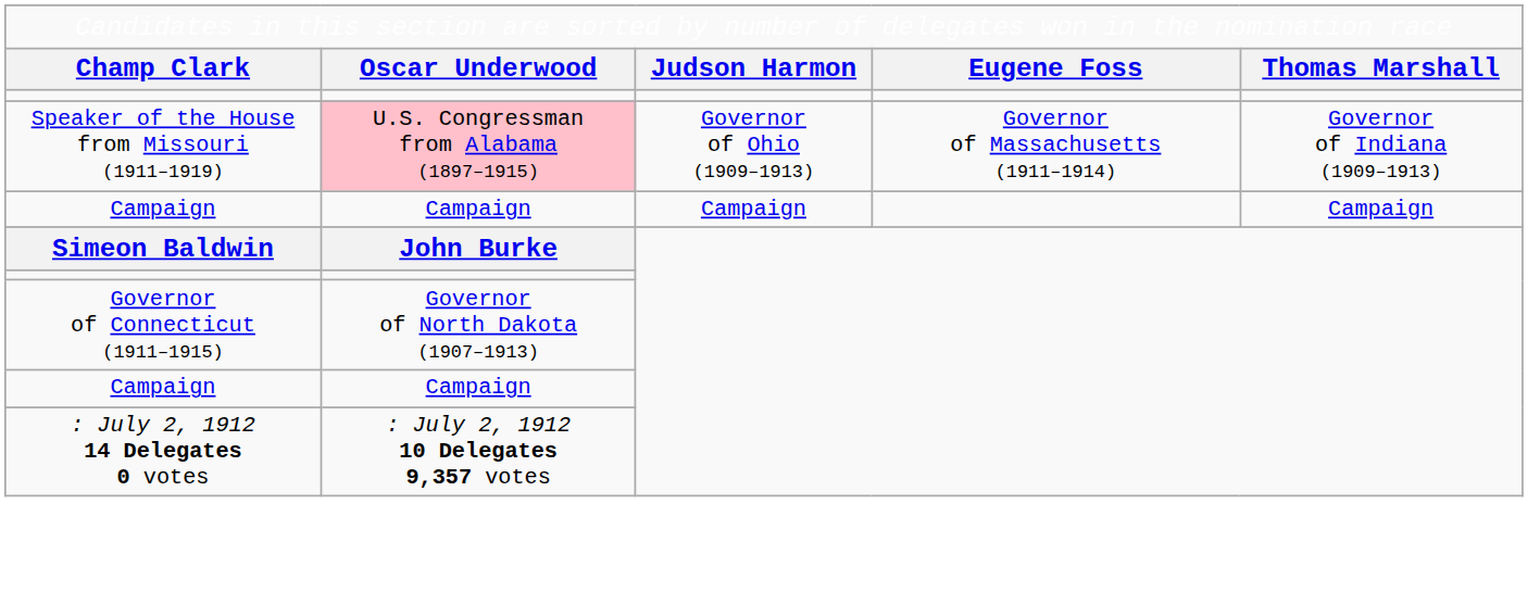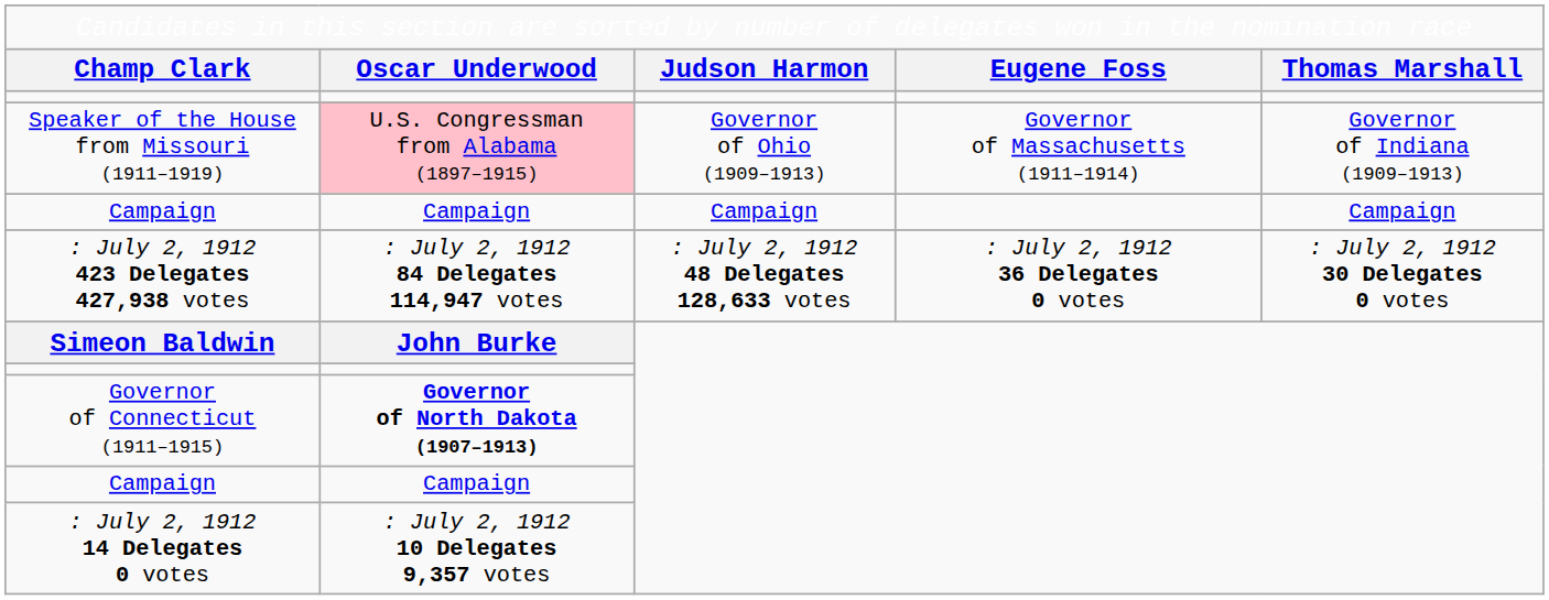+ row: : July 2, 1912 423 Delegates 427,938 votes | : July 2, 1912 84 Delegates 114,947 votes | : July 2, 1912 48 Delegates 128,633 votes | : July 2, 1912 36 Delegates 0 votes | : July 2, 1912 30 Delegates 0 votes
Governor of Connecticut (1911–1915) | column 2: normal -> bold
